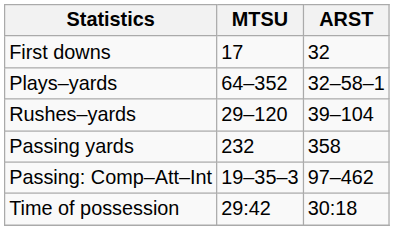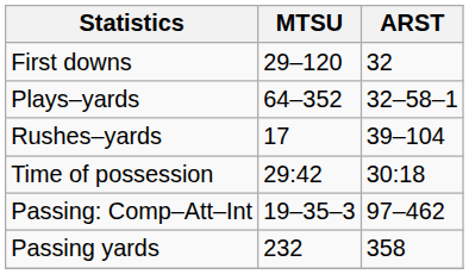First downs | MTSU: 17 -> 29–120
Rushes–yards | MTSU: 29–120 -> 17
rows swapped: Passing yards <-> Time of possession
